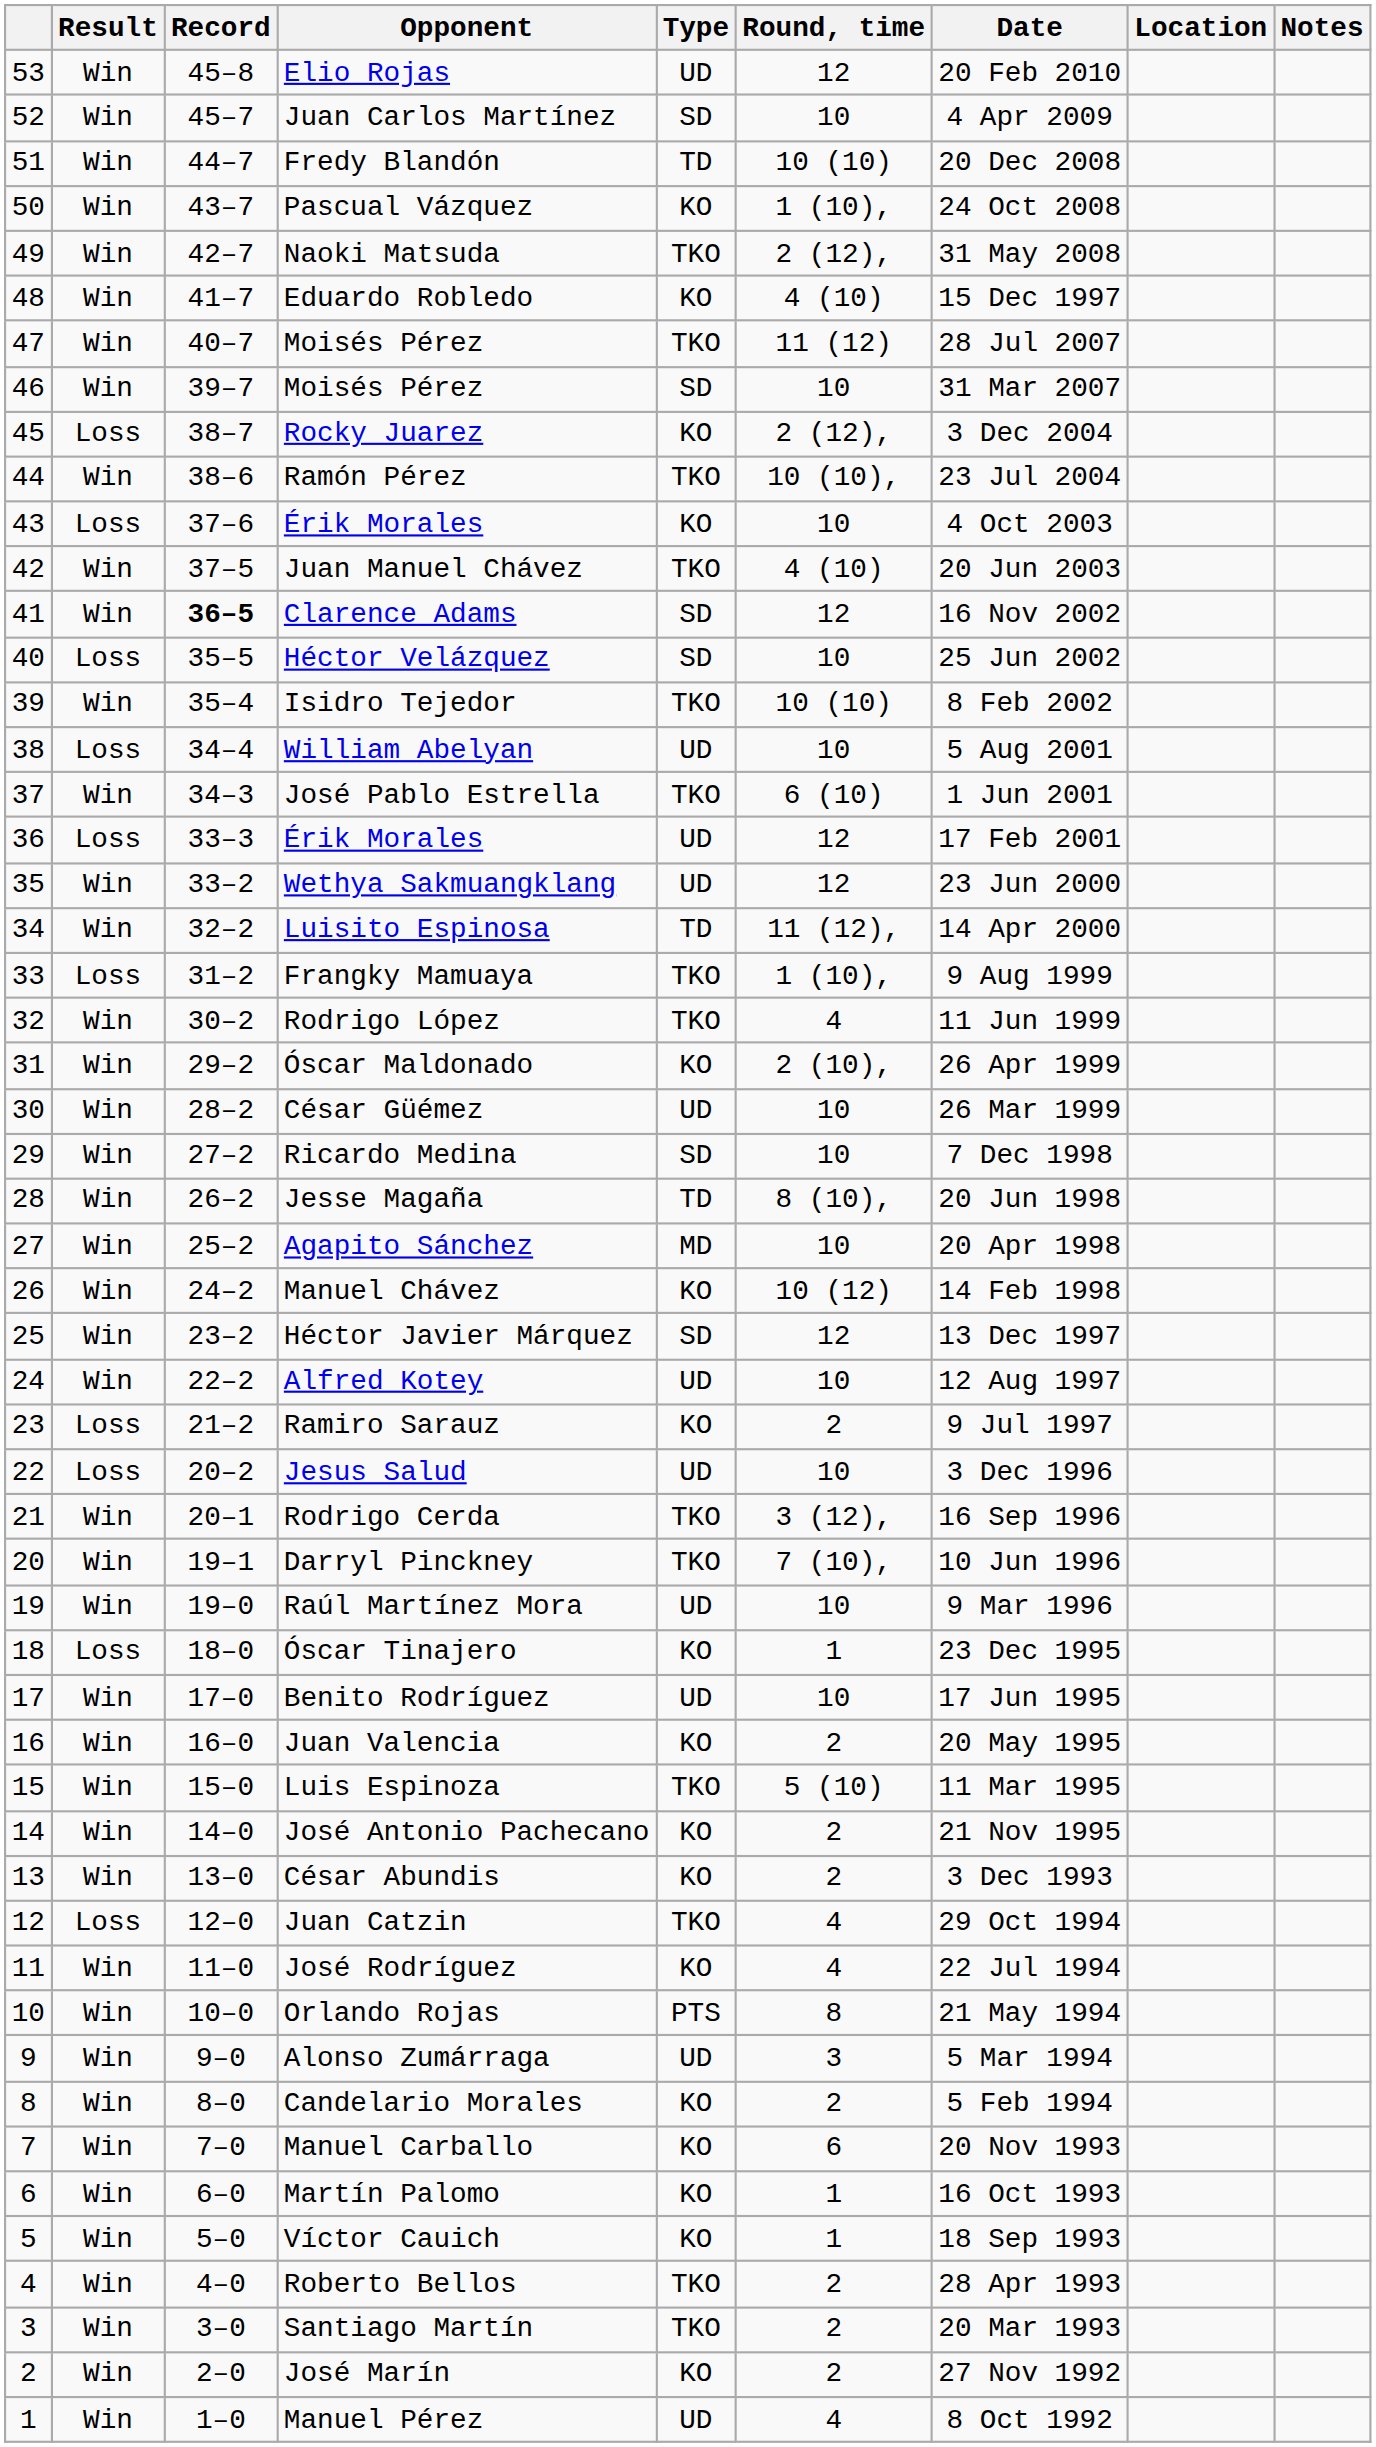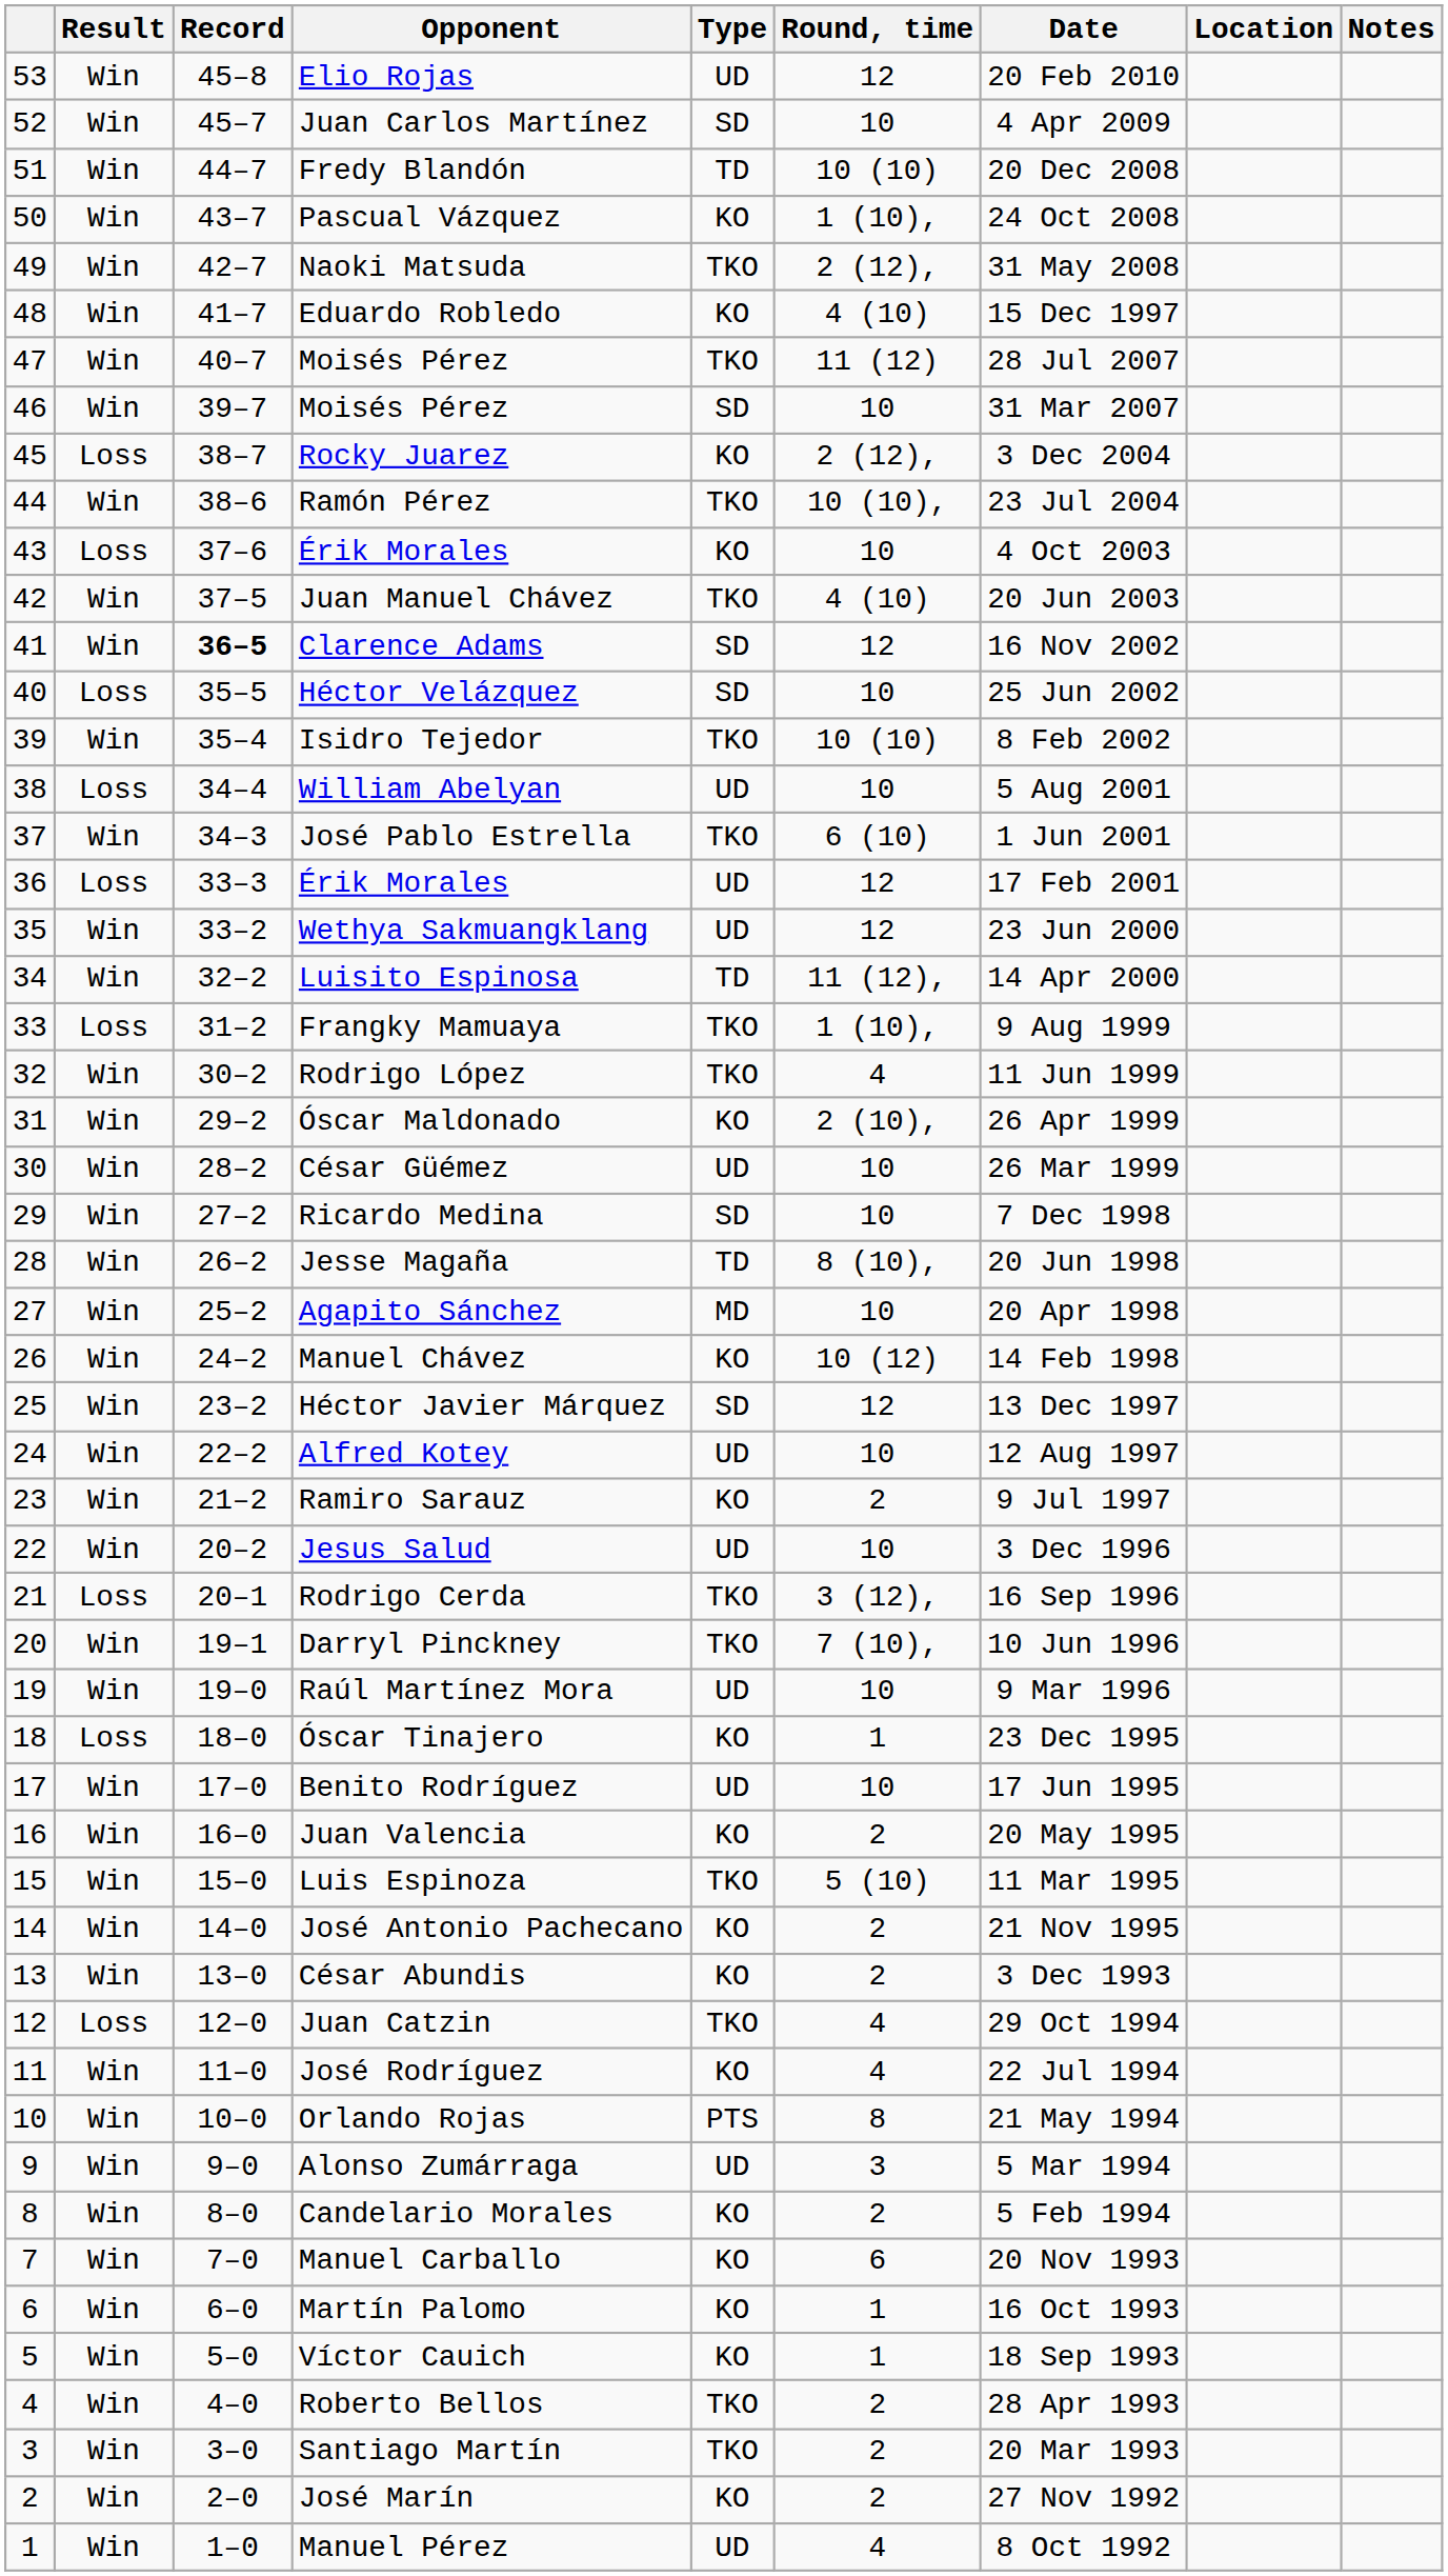Ramiro Sarauz | Result: Loss -> Win
Jesus Salud | Result: Loss -> Win
Rodrigo Cerda | Result: Win -> Loss
